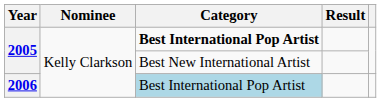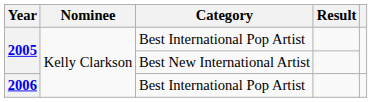2005 / Best International Pop Artist | Category: bold -> normal
2006 | Category: lightblue background -> no background
